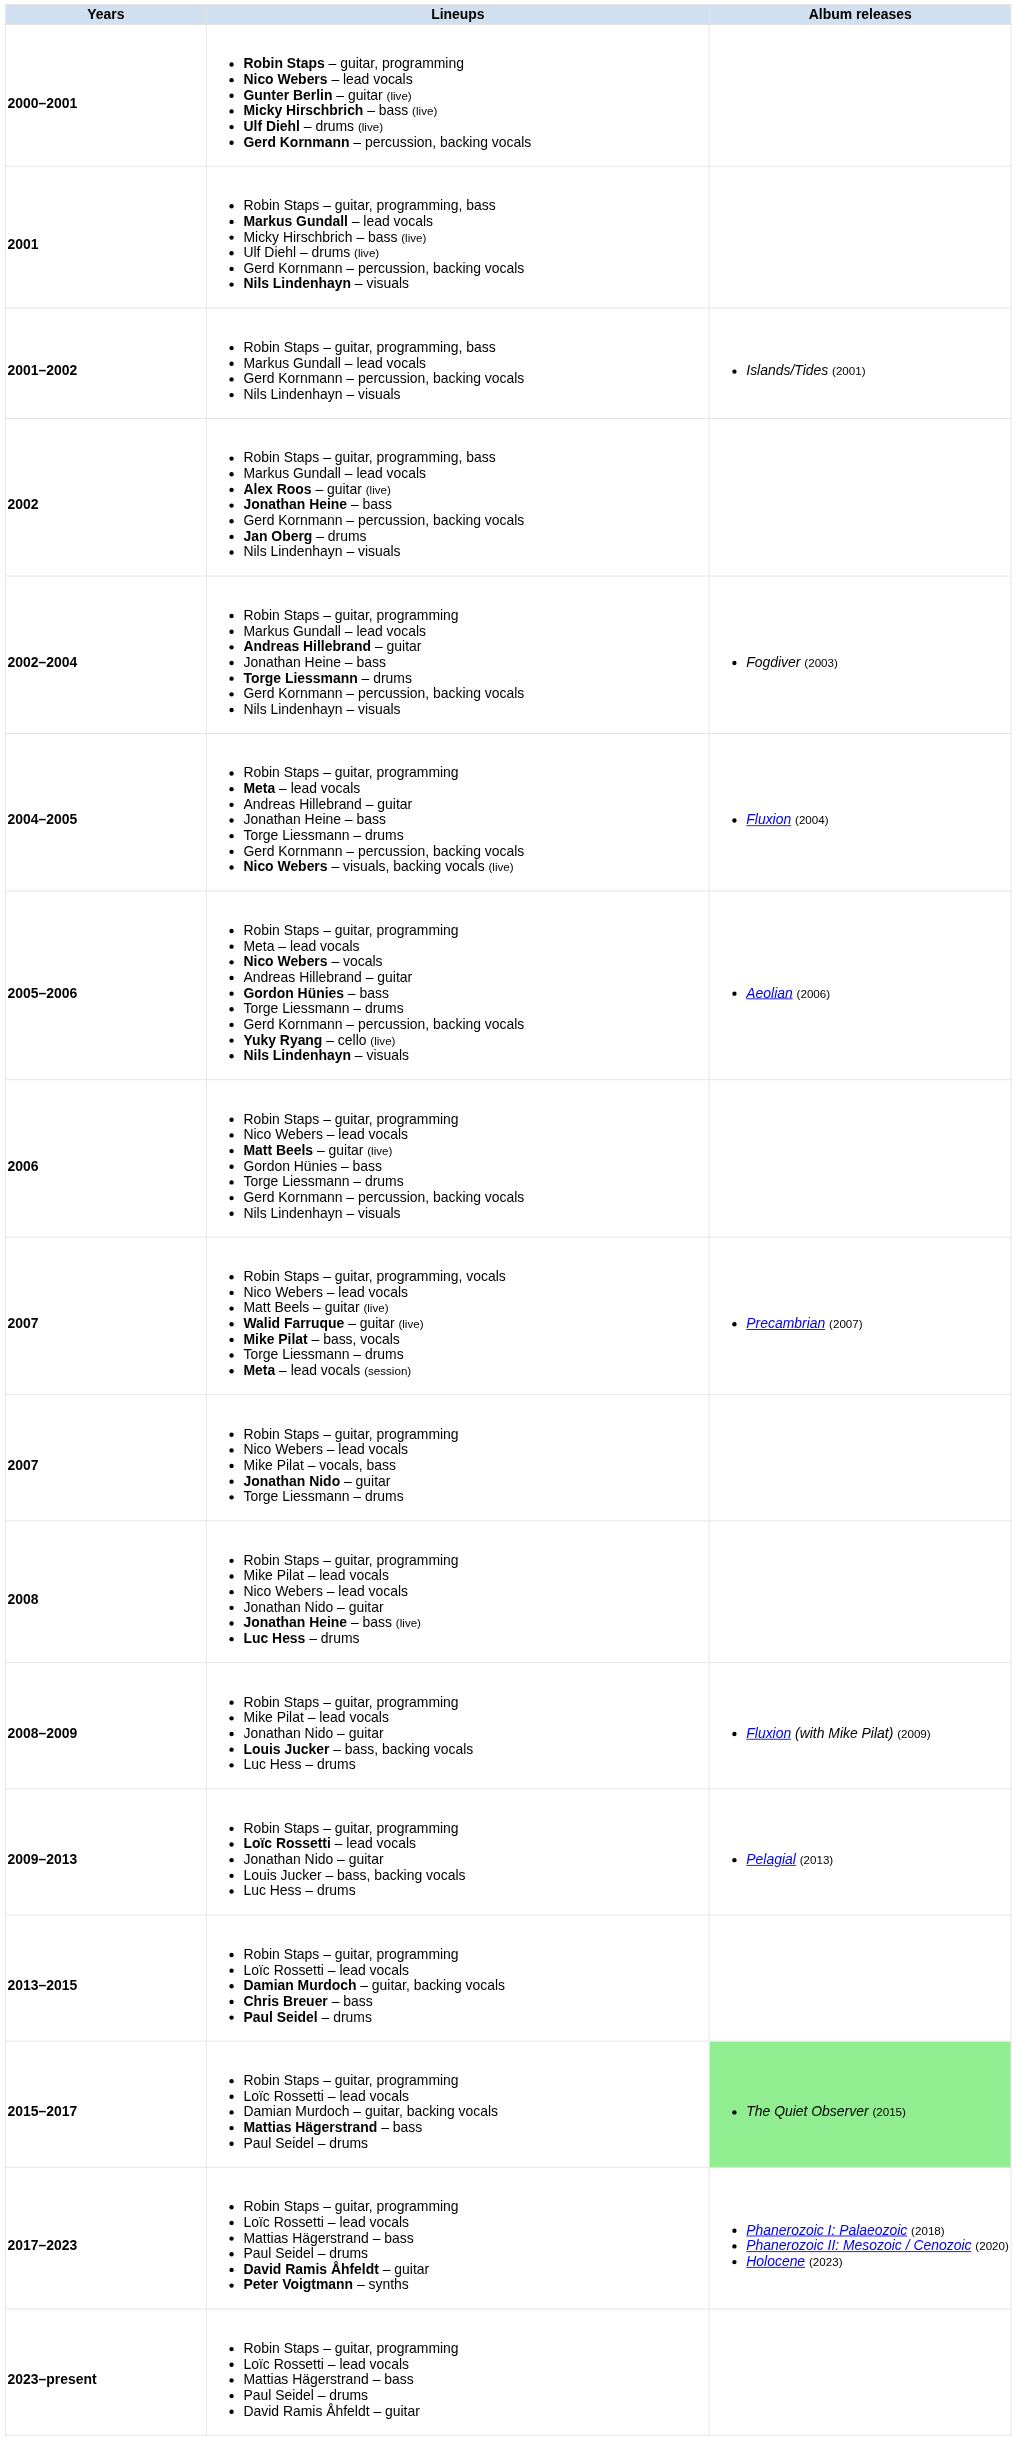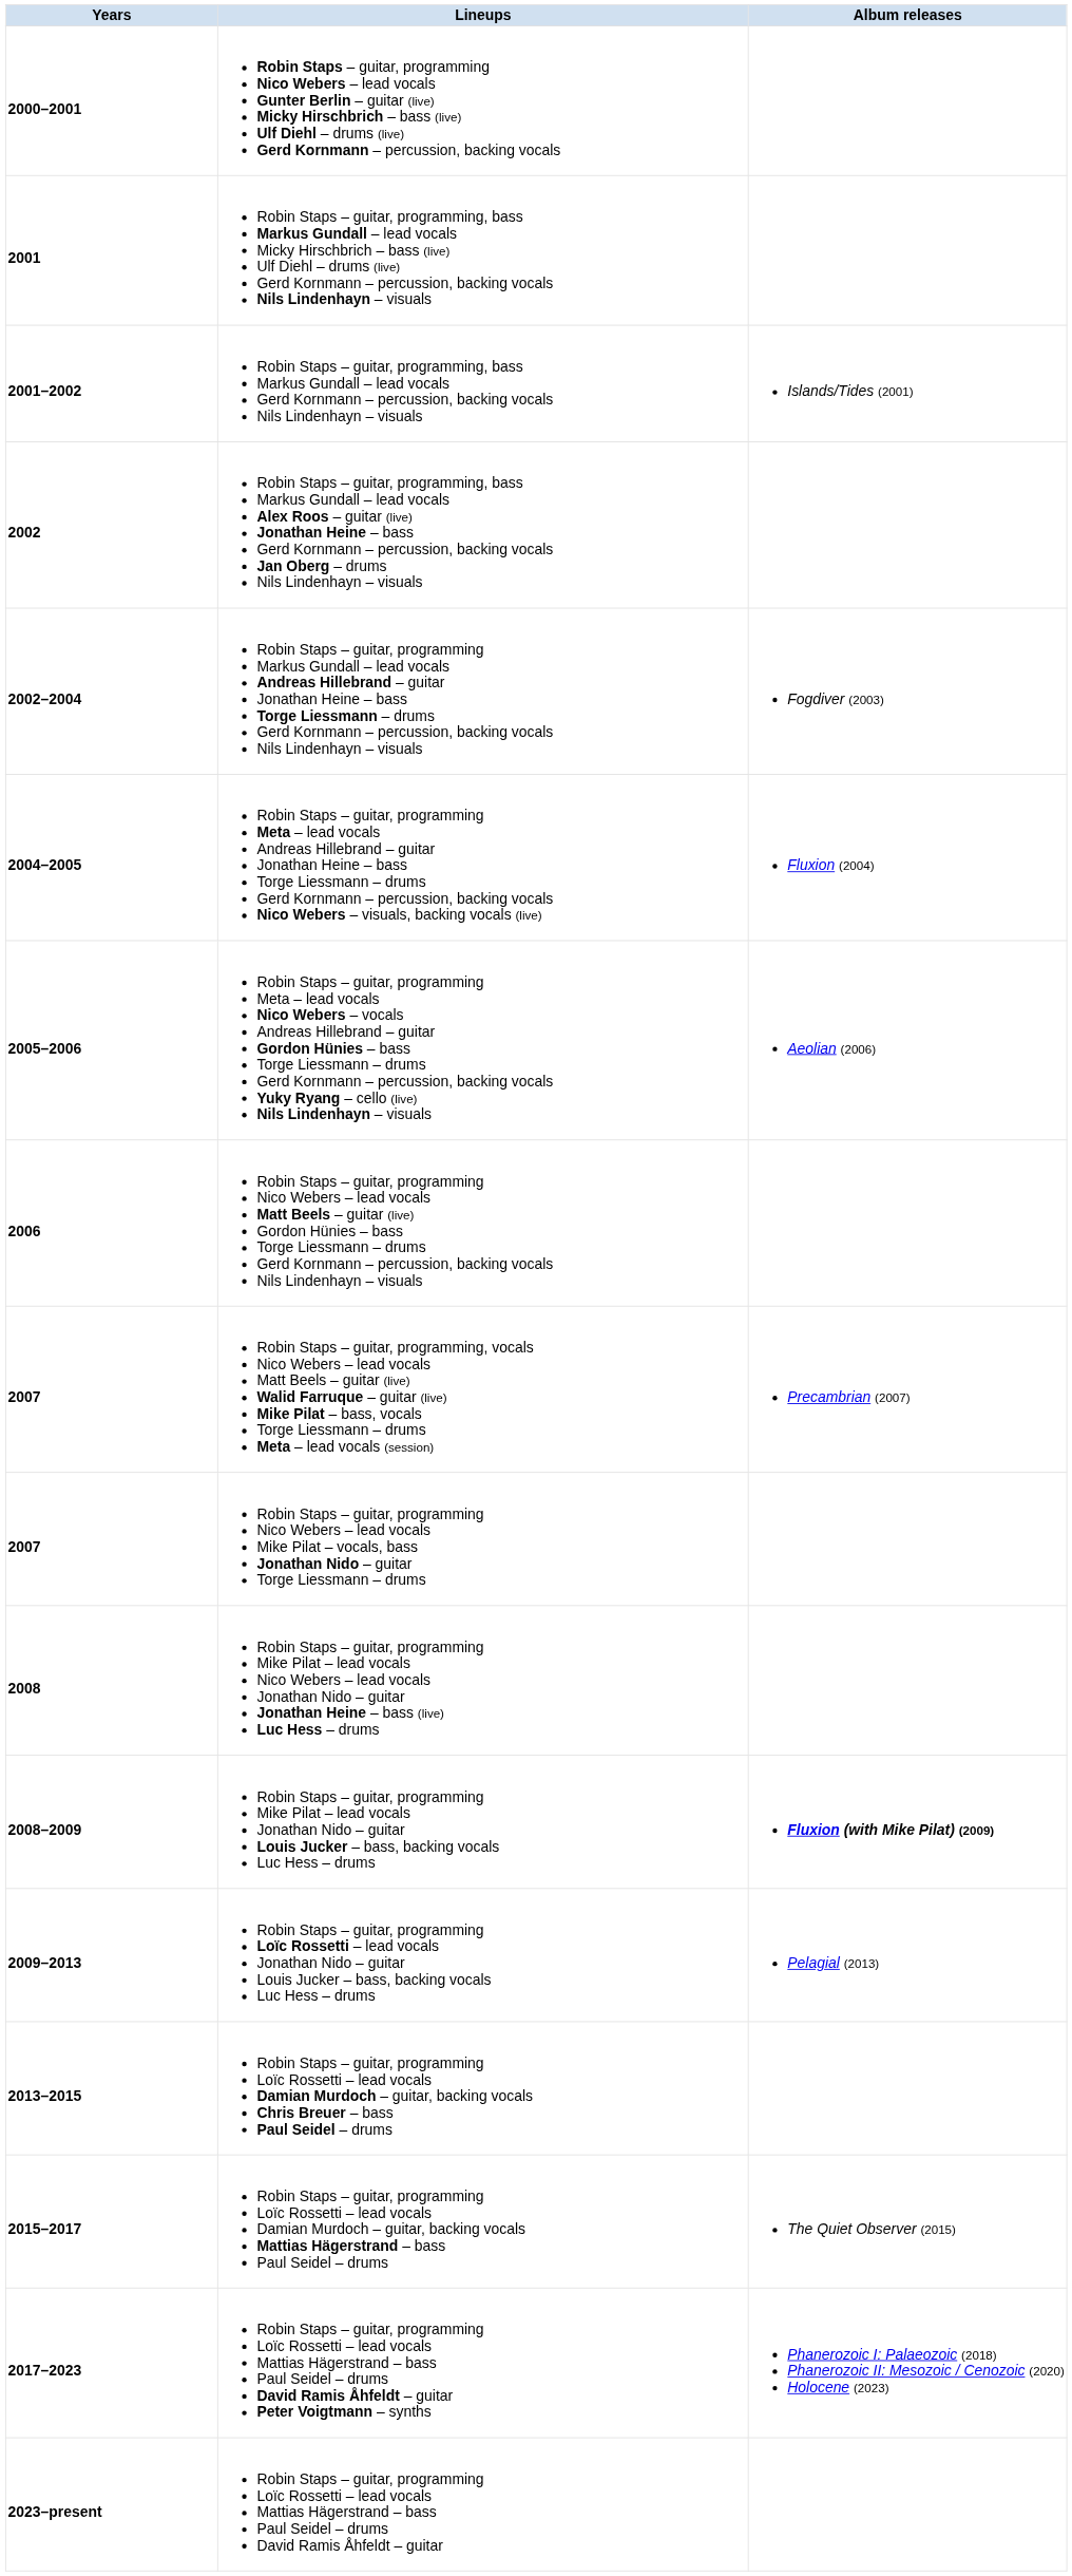row 13 | Album releases: normal -> bold
row 16 | Album releases: lightgreen background -> no background
